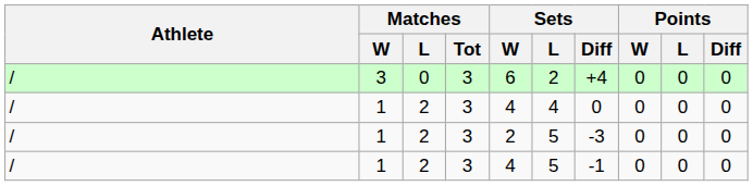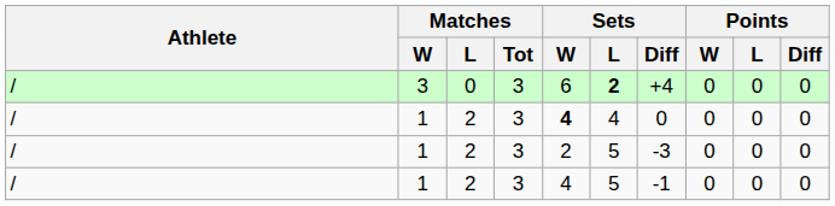row 3 | Sets / L: normal -> bold
row 4 | Sets / W: normal -> bold
